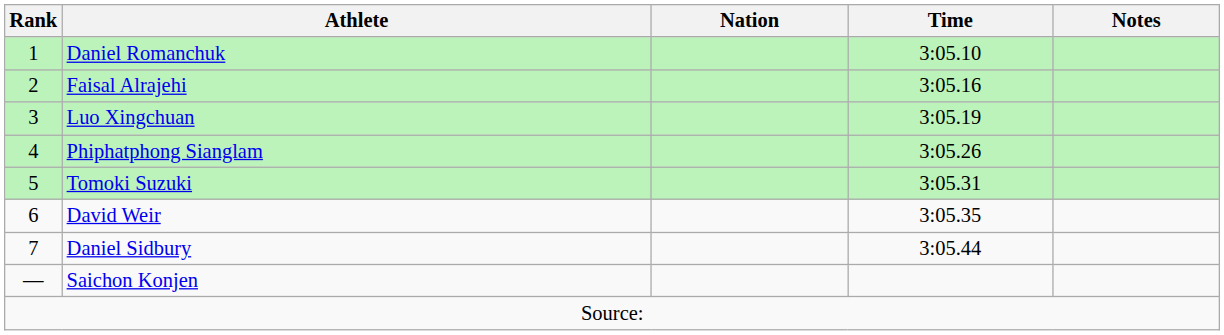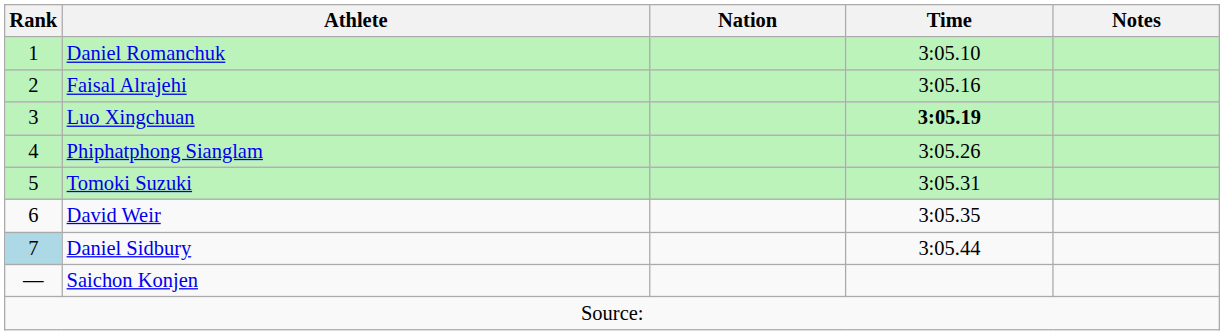Luo Xingchuan | Time: normal -> bold
Daniel Sidbury | Rank: no background -> lightblue background
